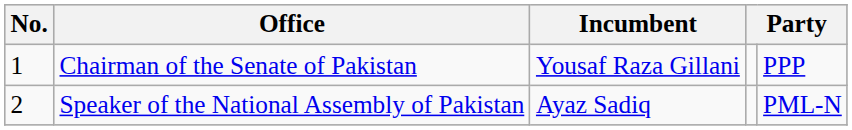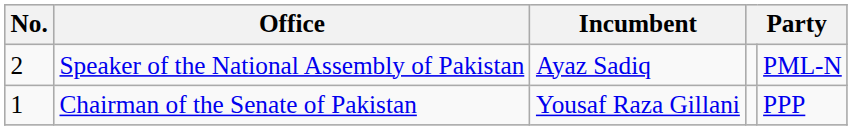rows swapped: Chairman of the Senate of Pakistan <-> Speaker of the National Assembly of Pakistan
